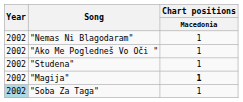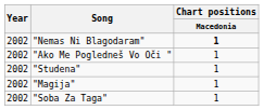"Nemas Ni Blagodaram" | Chart positions / Macedonia: normal -> bold
"Magija" | Chart positions / Macedonia: bold -> normal
"Soba Za Taga" | Year: lightblue background -> no background
